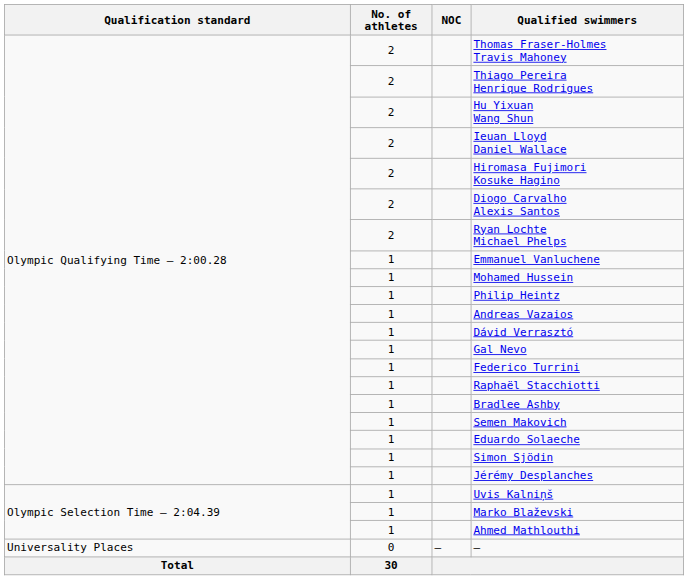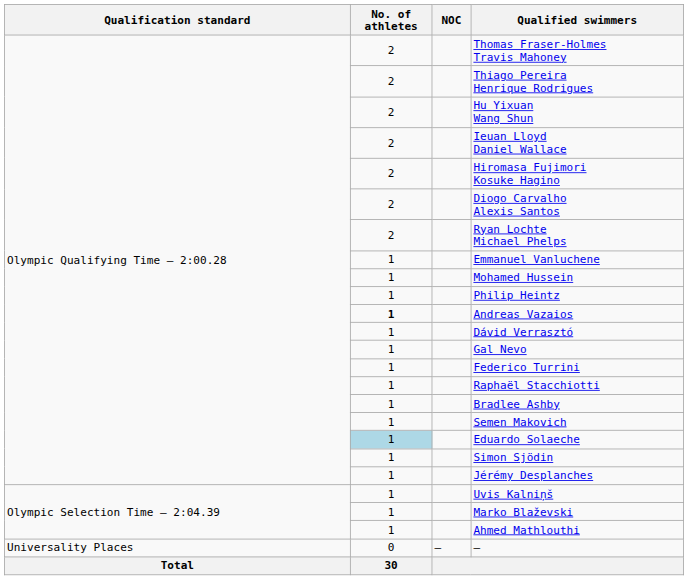Andreas Vazaios | No. of athletes: normal -> bold
Eduardo Solaeche | No. of athletes: no background -> lightblue background
